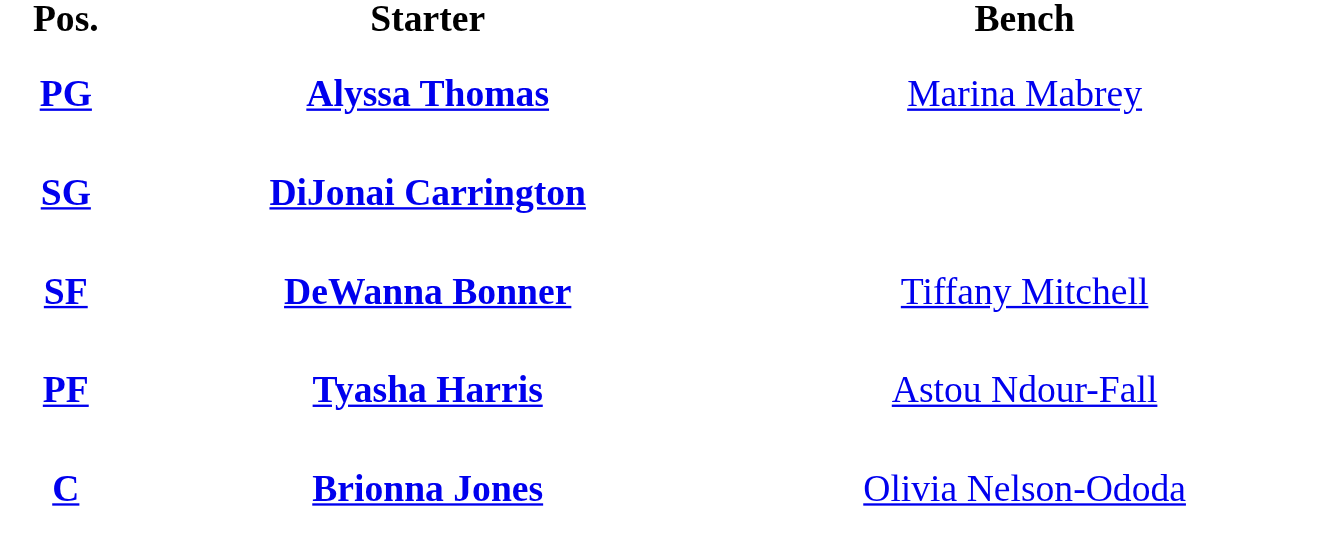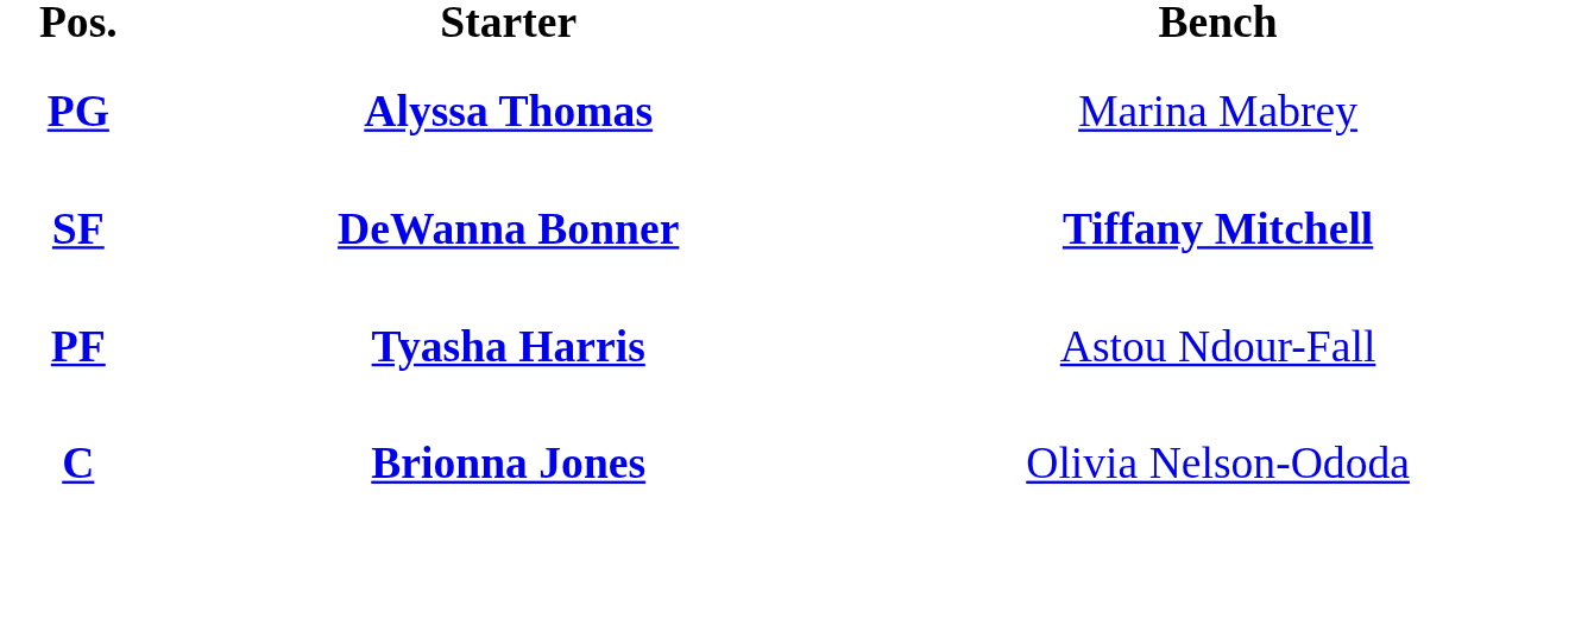- row: SG | DiJonai Carrington
SF | Bench: normal -> bold
